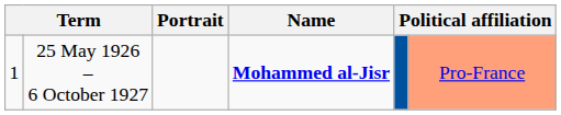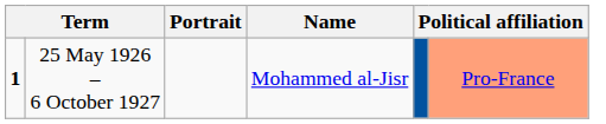25 May 1926 – 6 October 1927 | column 1: normal -> bold
25 May 1926 – 6 October 1927 | Name: bold -> normal
